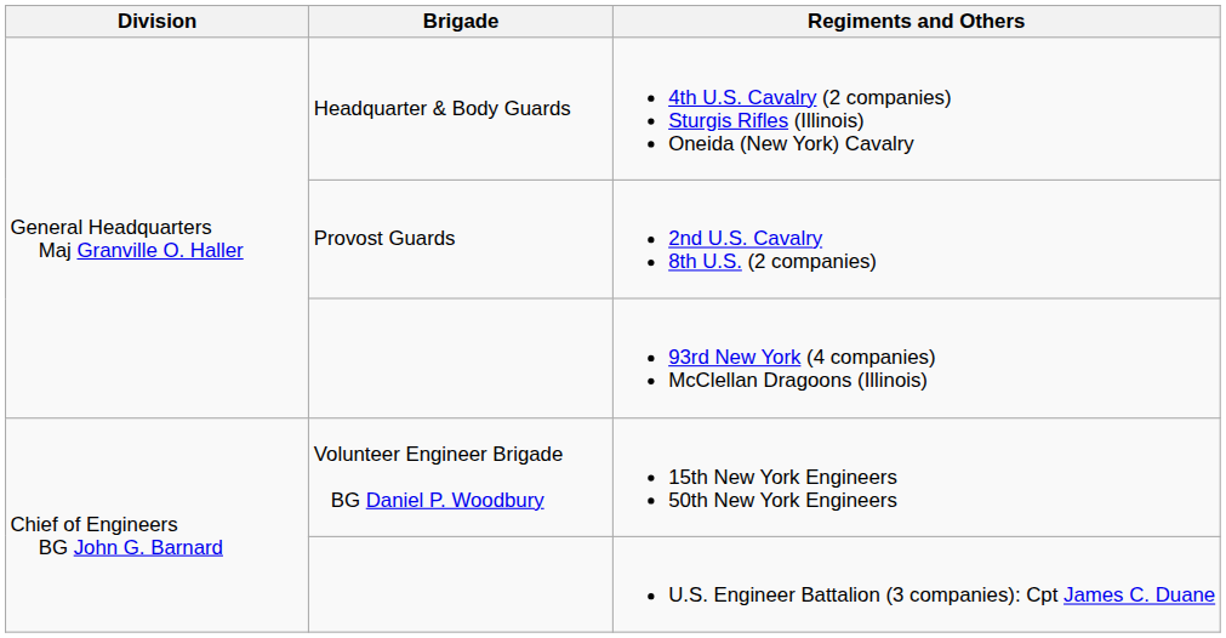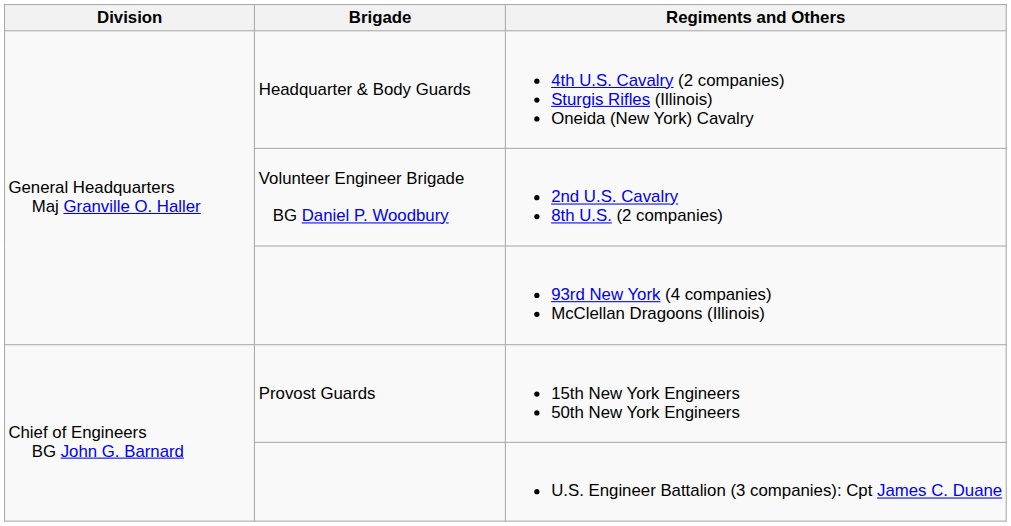2nd U.S. Cavalry 8th U.S. (2 companies) | Brigade: Provost Guards -> Volunteer Engineer Brigade BG Daniel P. Woodbury
15th New York Engineers 50th New York Engineers | Brigade: Volunteer Engineer Brigade BG Daniel P. Woodbury -> Provost Guards
